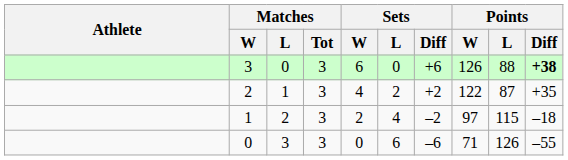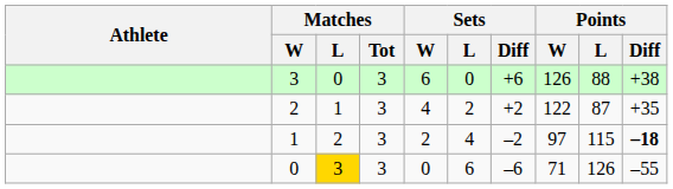row 3 | Points / Diff: bold -> normal
row 5 | Points / Diff: normal -> bold
row 6 | Matches / L: no background -> gold background
